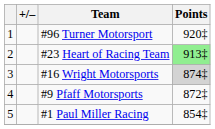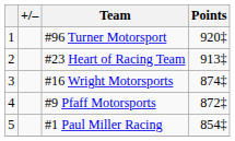#23 Heart of Racing Team | Points: lightgreen background -> no background
#16 Wright Motorsports | Points: lightgrey background -> no background
